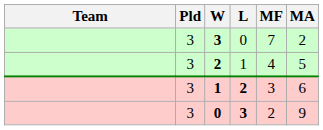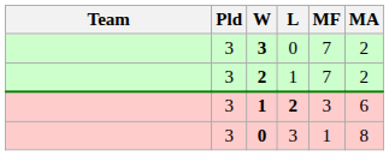row 3 | MF: 4 -> 7
row 3 | MA: 5 -> 2
row 5 | L: bold -> normal
row 5 | MF: 2 -> 1
row 5 | MA: 9 -> 8
